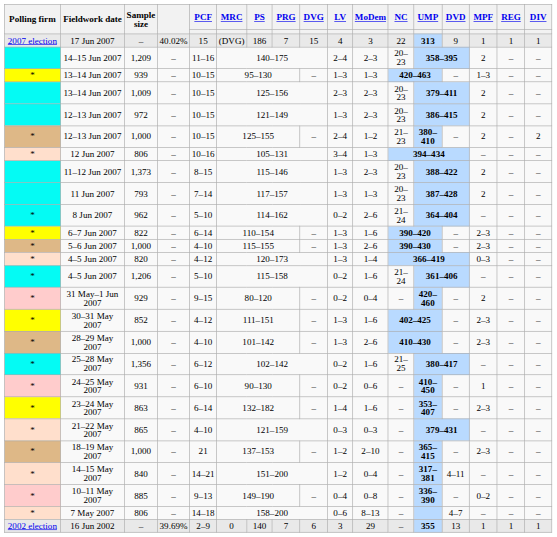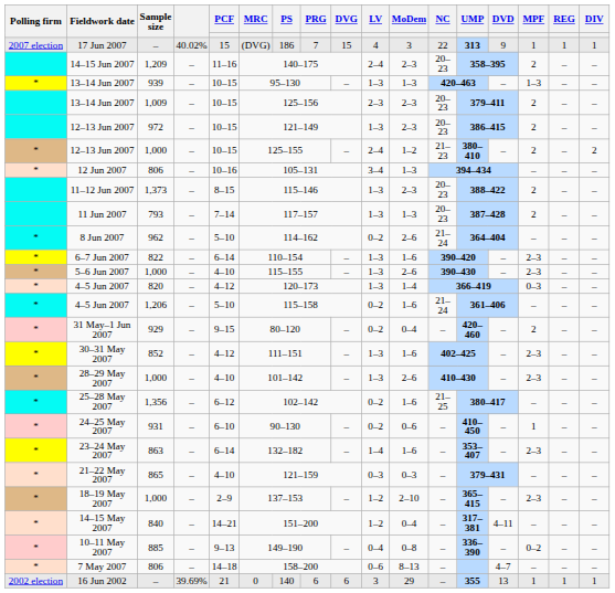18–19 May 2007 | PCF: 21 -> 2–9
16 Jun 2002 | PCF: 2–9 -> 21
16 Jun 2002 | PRG: 7 -> 6
